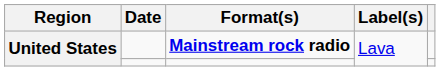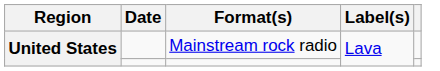Mainstream rock radio | Format(s): bold -> normal
